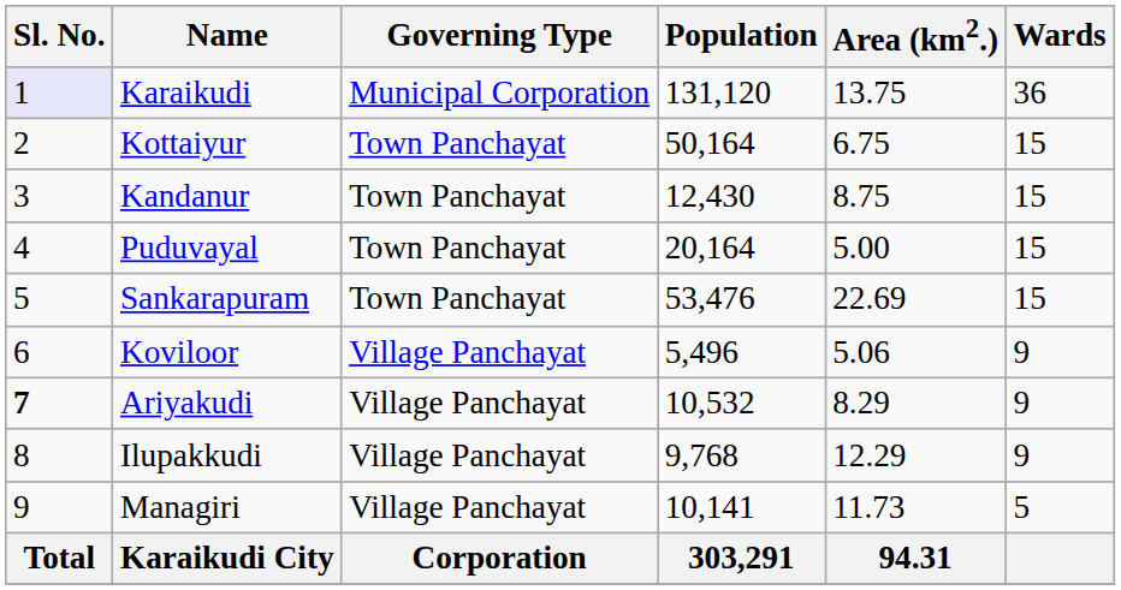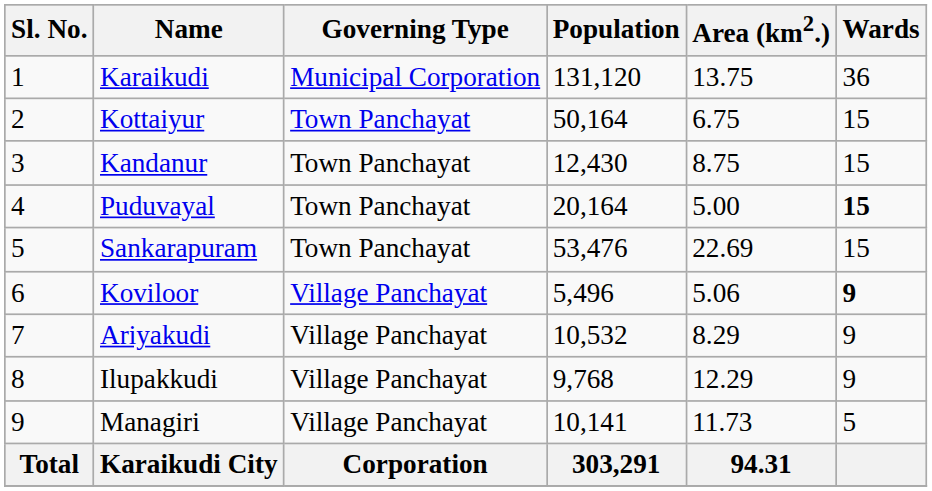Karaikudi | Sl. No.: lavender background -> no background
Puduvayal | Wards: normal -> bold
Koviloor | Wards: normal -> bold
Ariyakudi | Sl. No.: bold -> normal
